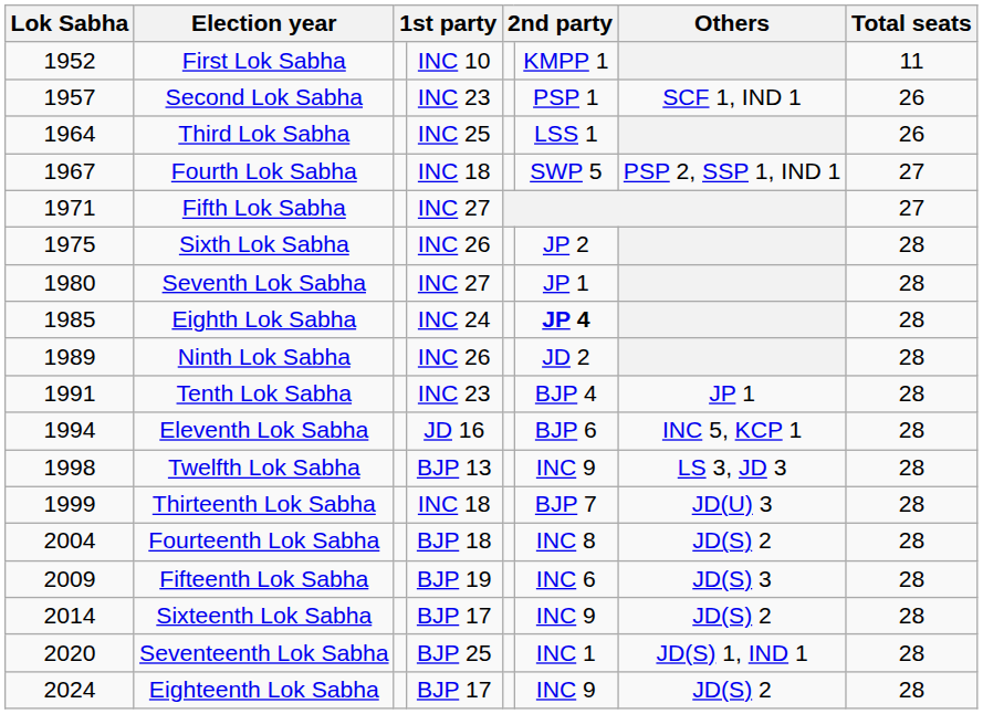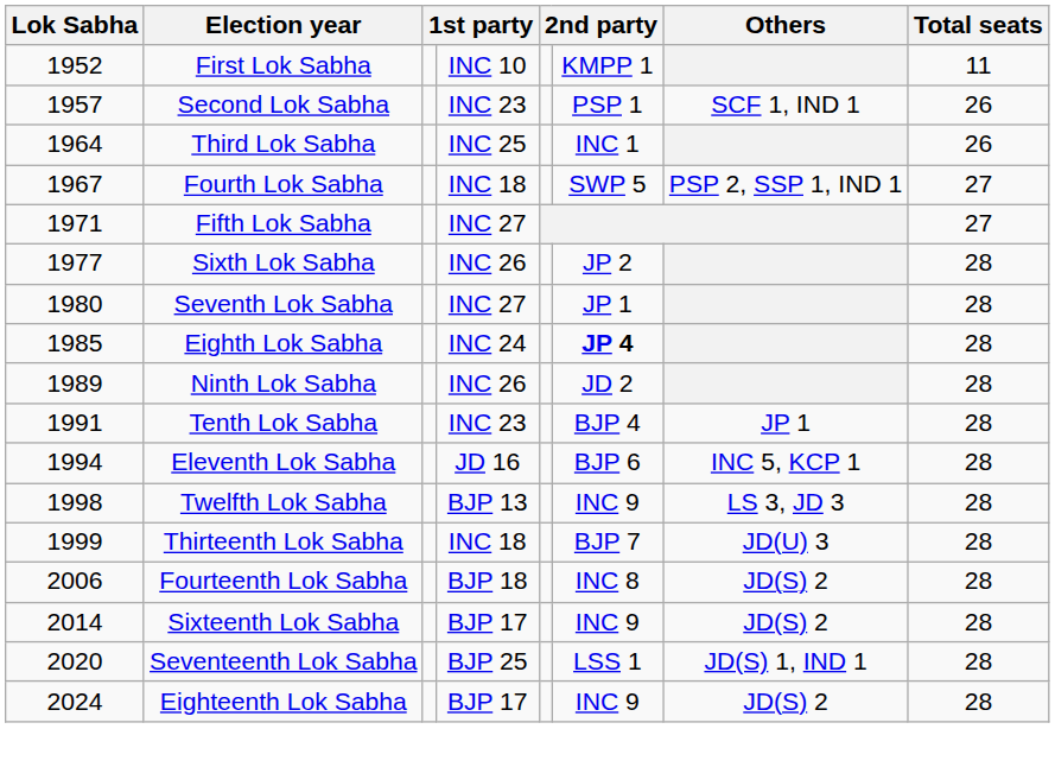Third Lok Sabha | column 6: LSS 1 -> INC 1
Sixth Lok Sabha | Lok Sabha: 1975 -> 1977
Fourteenth Lok Sabha | Lok Sabha: 2004 -> 2006
- row: 2009 | Fifteenth Lok Sabha | BJP 19 | INC 6 | JD(S) 3 | 28
Seventeenth Lok Sabha | column 6: INC 1 -> LSS 1
